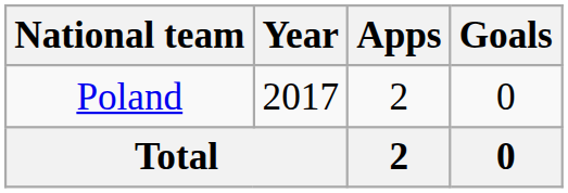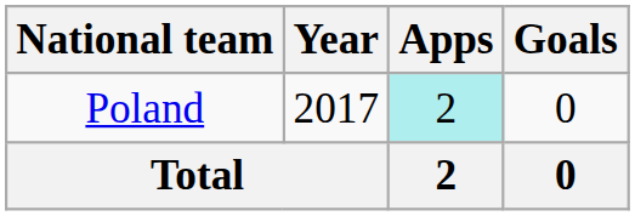Poland | Apps: no background -> paleturquoise background
